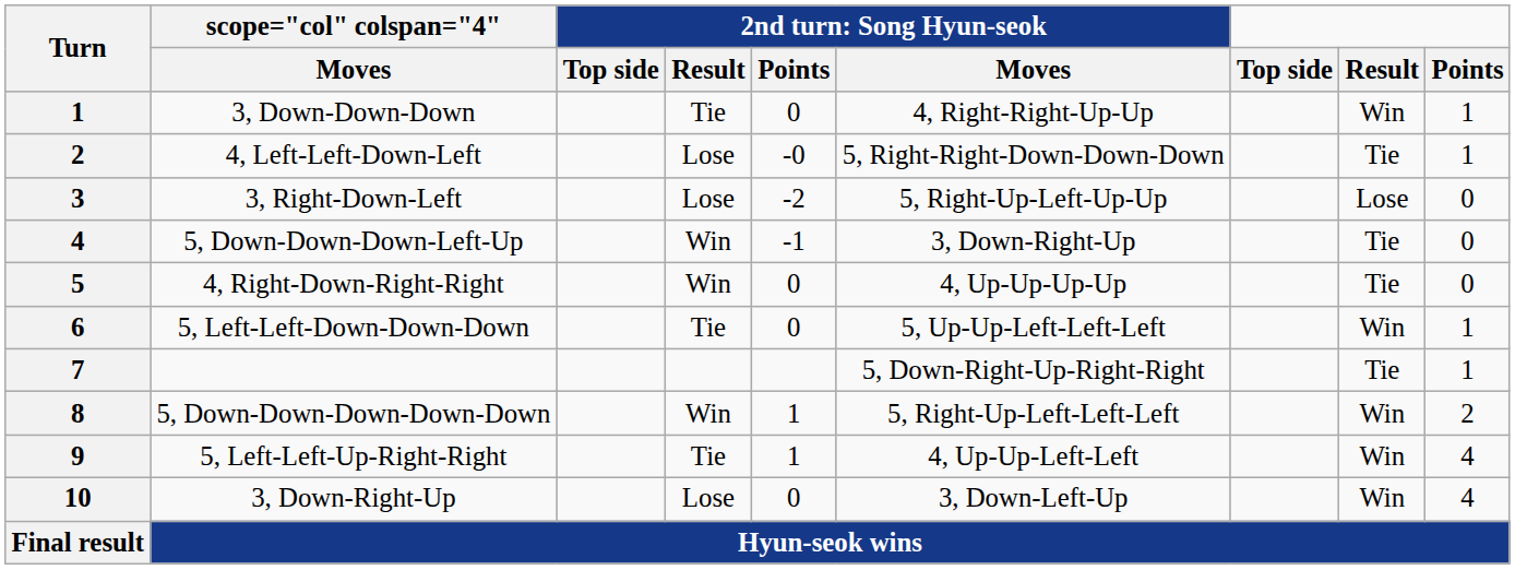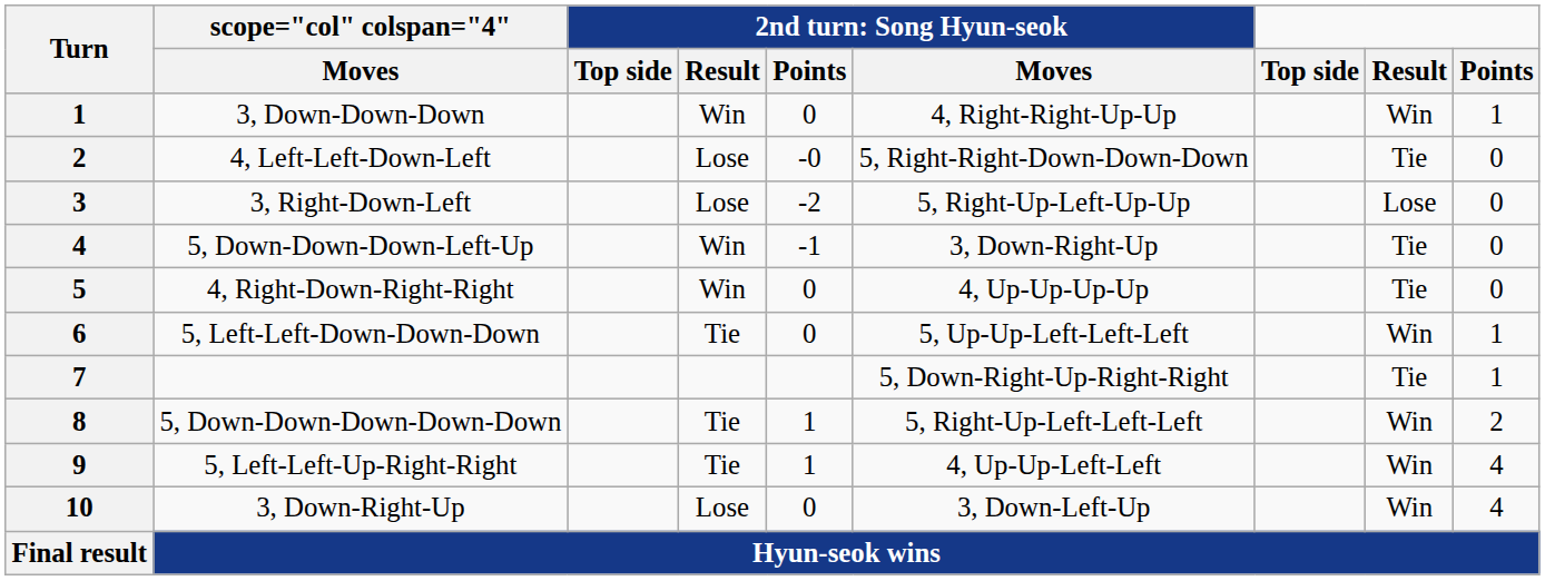3, Down-Down-Down | column 4: Tie -> Win
4, Left-Left-Down-Left | Points: 1 -> 0
5, Down-Down-Down-Down-Down | column 4: Win -> Tie
